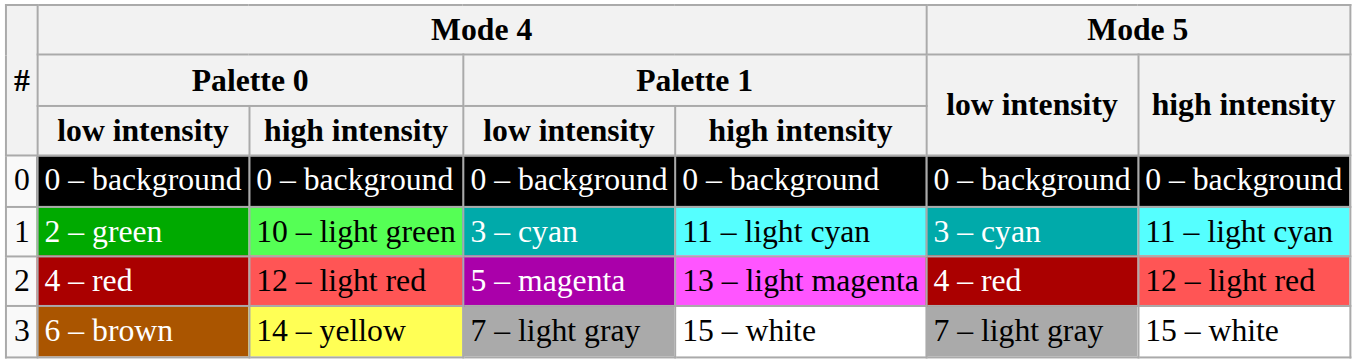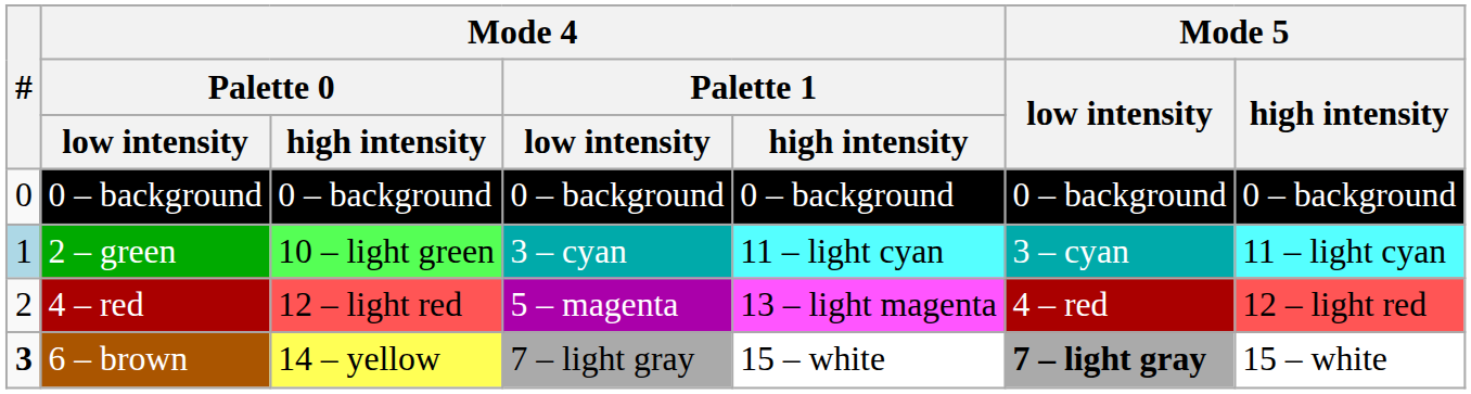2 – green | #: no background -> lightblue background
6 – brown | #: normal -> bold
6 – brown | Mode 5 / low intensity: normal -> bold
